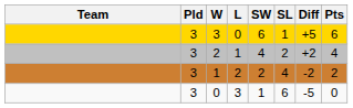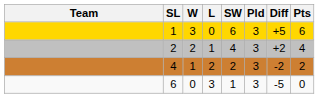columns swapped: Pld <-> SL
